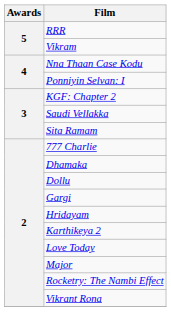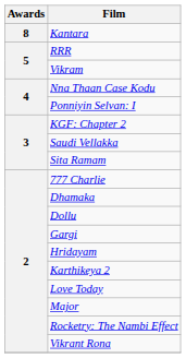+ row: 8 | Kantara
